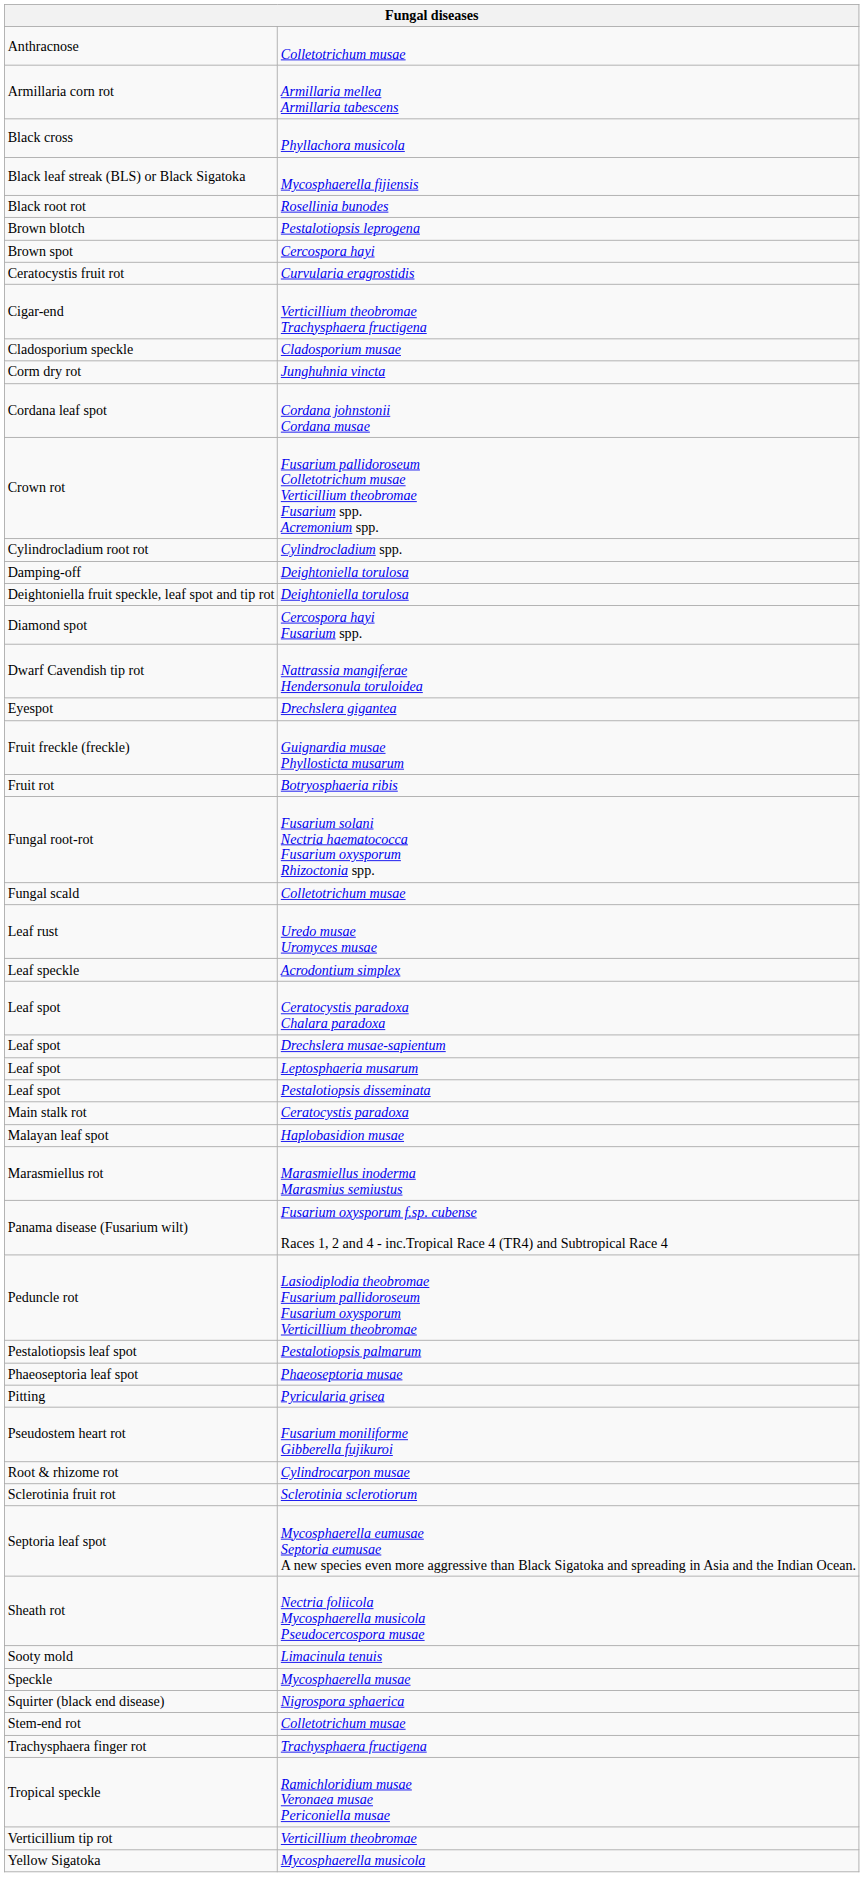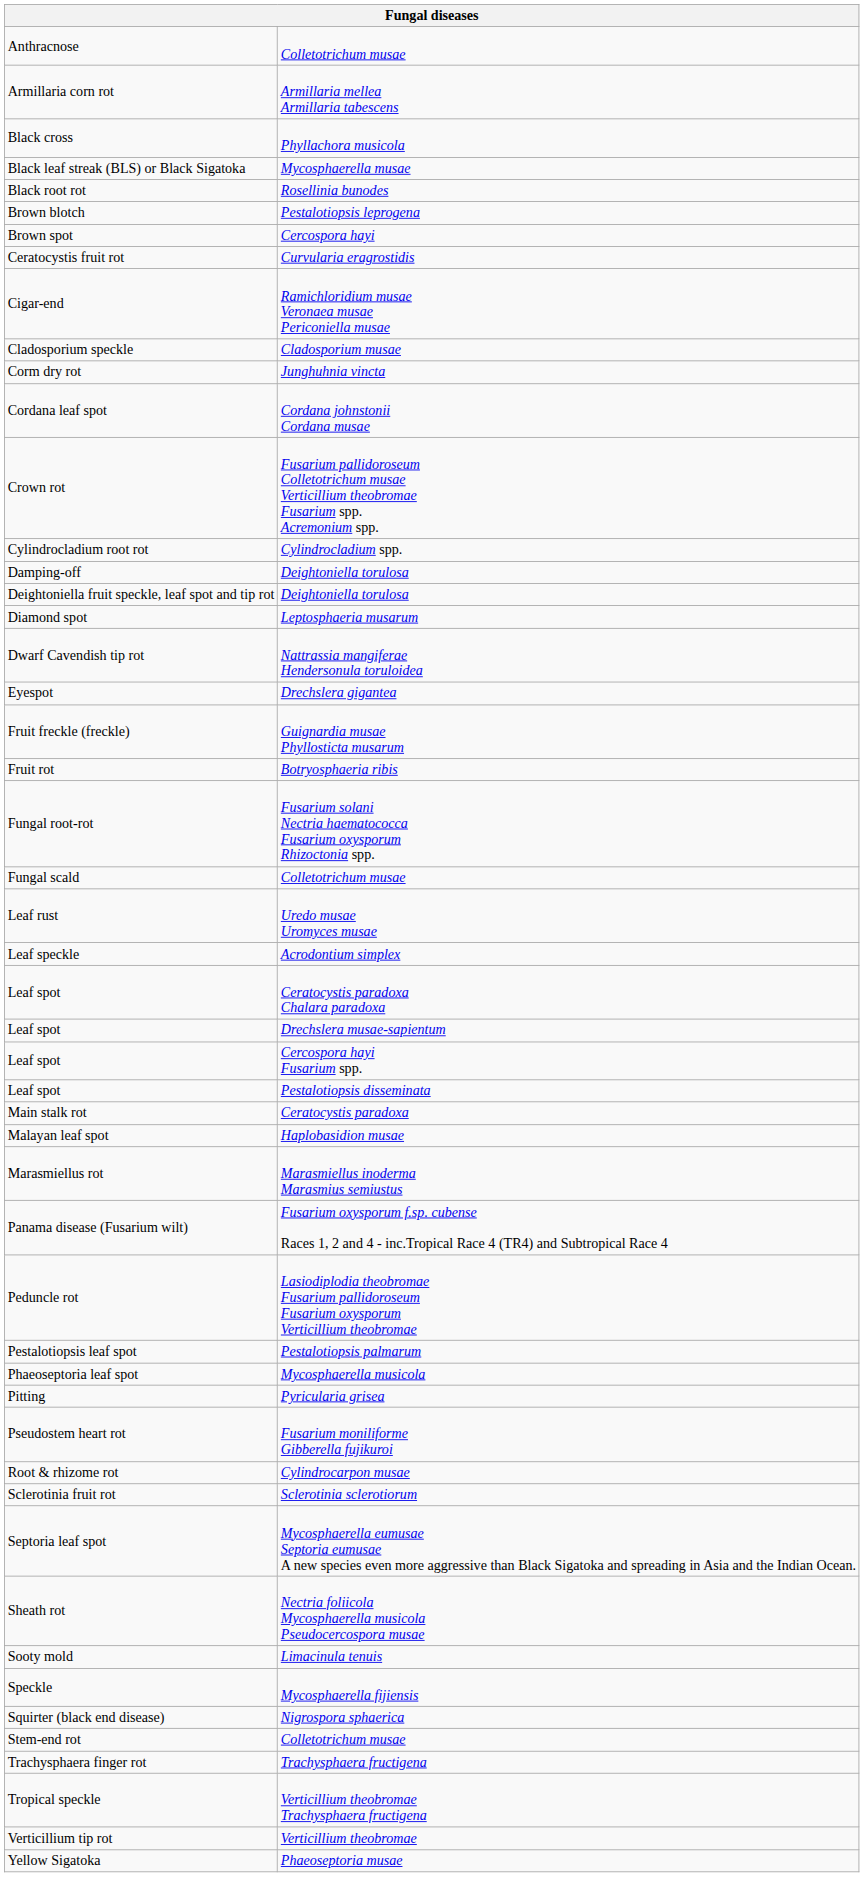row 5 | column 2: Mycosphaerella fijiensis -> Mycosphaerella musae
row 10 | column 2: Verticillium theobromae Trachysphaera fructigena -> Ramichloridium musae Veronaea musae Periconiella musae
row 18 | column 2: Cercospora hayi Fusarium spp. -> Leptosphaeria musarum
row 29 | column 2: Leptosphaeria musarum -> Cercospora hayi Fusarium spp.
row 37 | column 2: Phaeoseptoria musae -> Mycosphaerella musicola
row 45 | column 2: Mycosphaerella musae -> Mycosphaerella fijiensis
row 49 | column 2: Ramichloridium musae Veronaea musae Periconiella musae -> Verticillium theobromae Trachysphaera fructigena
row 51 | column 2: Mycosphaerella musicola -> Phaeoseptoria musae
